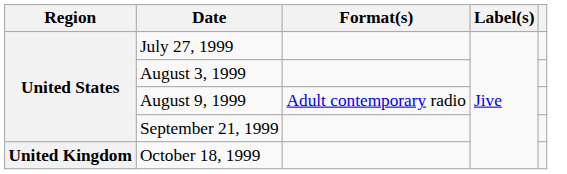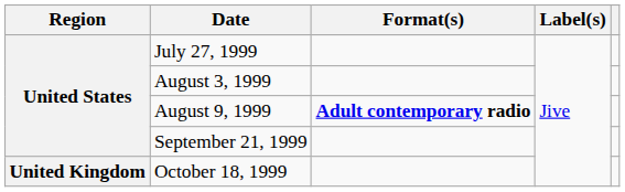August 9, 1999 | Format(s): normal -> bold
